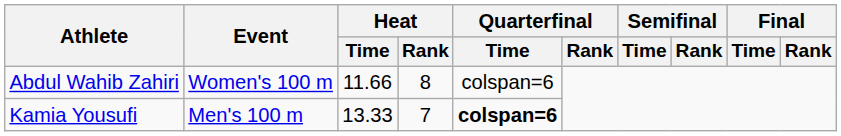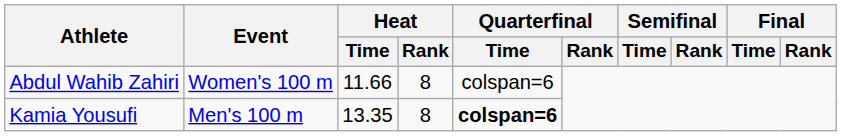Kamia Yousufi | Heat / Time: 13.33 -> 13.35
Kamia Yousufi | Heat / Rank: 7 -> 8
